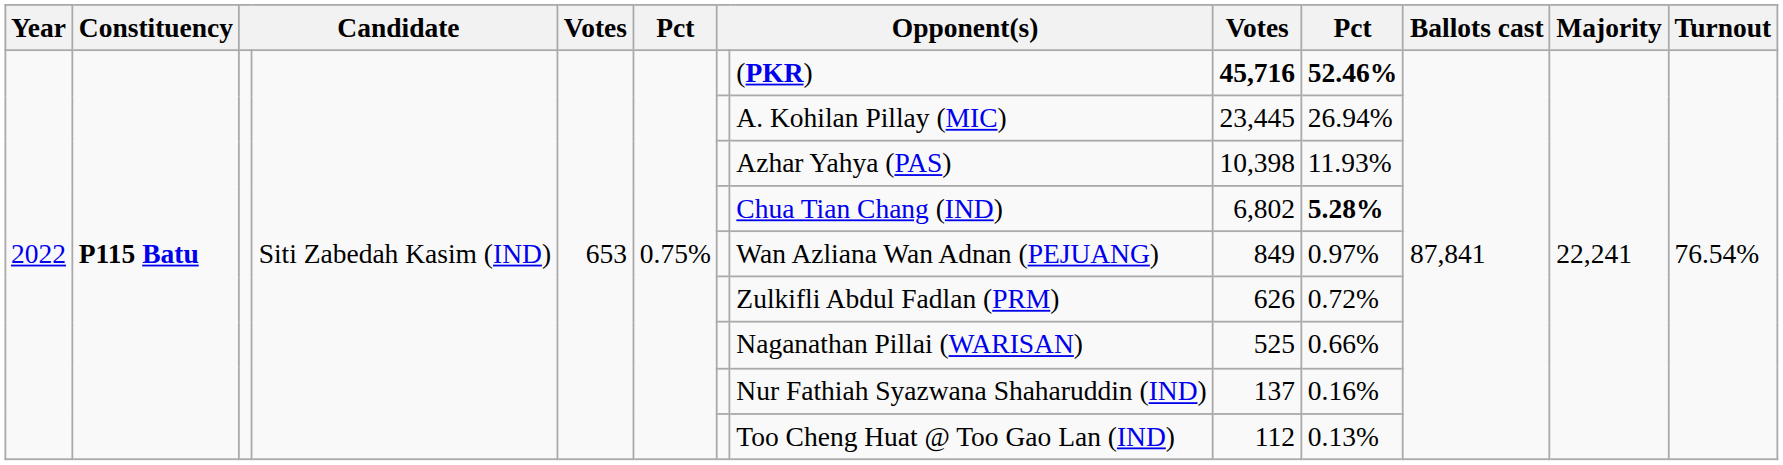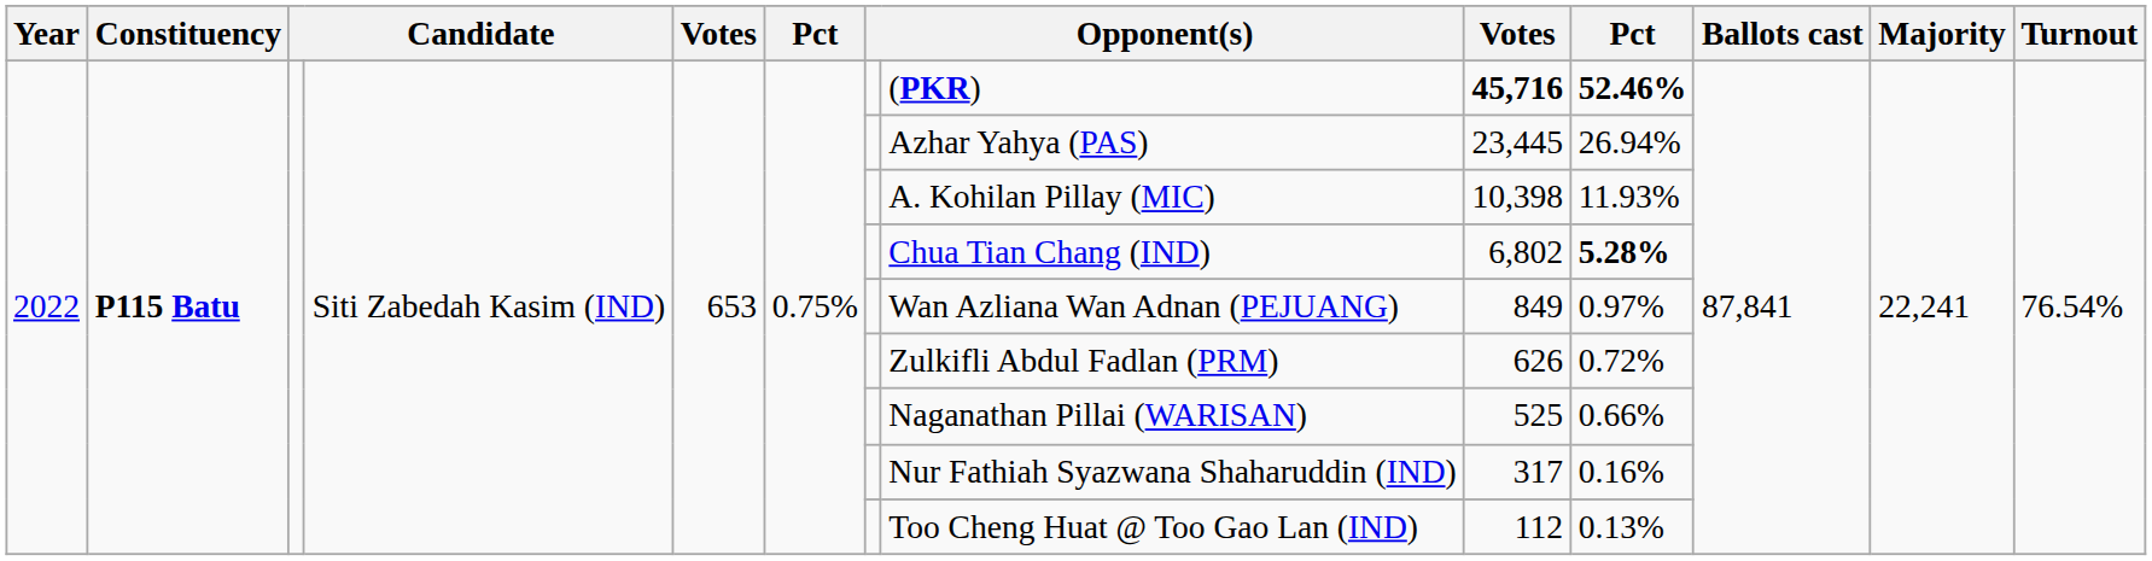row 3 | column 8: A. Kohilan Pillay (MIC) -> Azhar Yahya (PAS)
row 4 | column 8: Azhar Yahya (PAS) -> A. Kohilan Pillay (MIC)
row 9 | column 9: 137 -> 317
